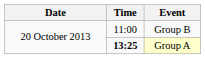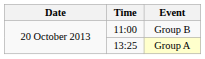Group A | Time: bold -> normal
